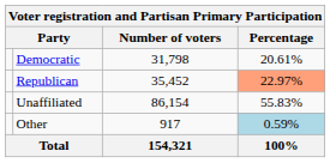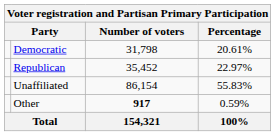Republican | Percentage: lightsalmon background -> no background
Other | Number of voters: normal -> bold
Other | Percentage: lightblue background -> no background
